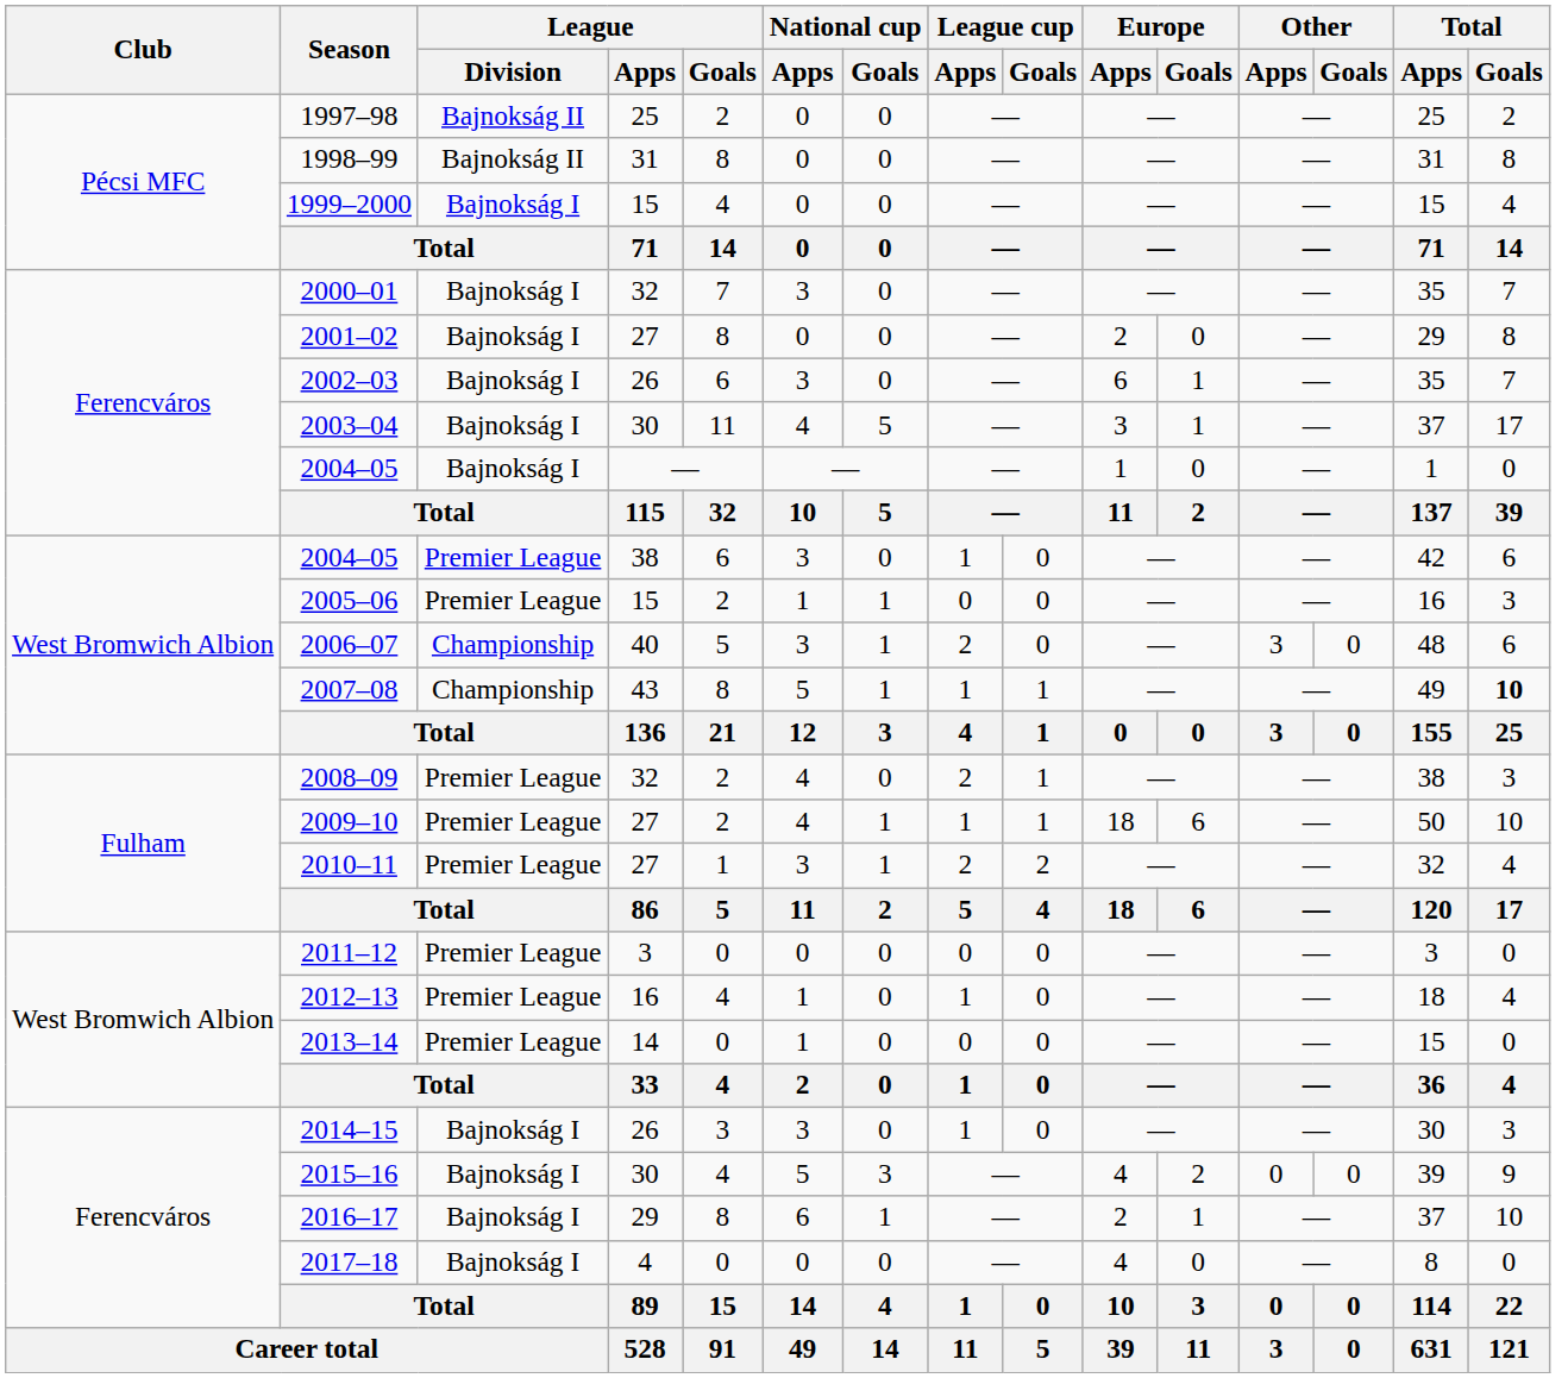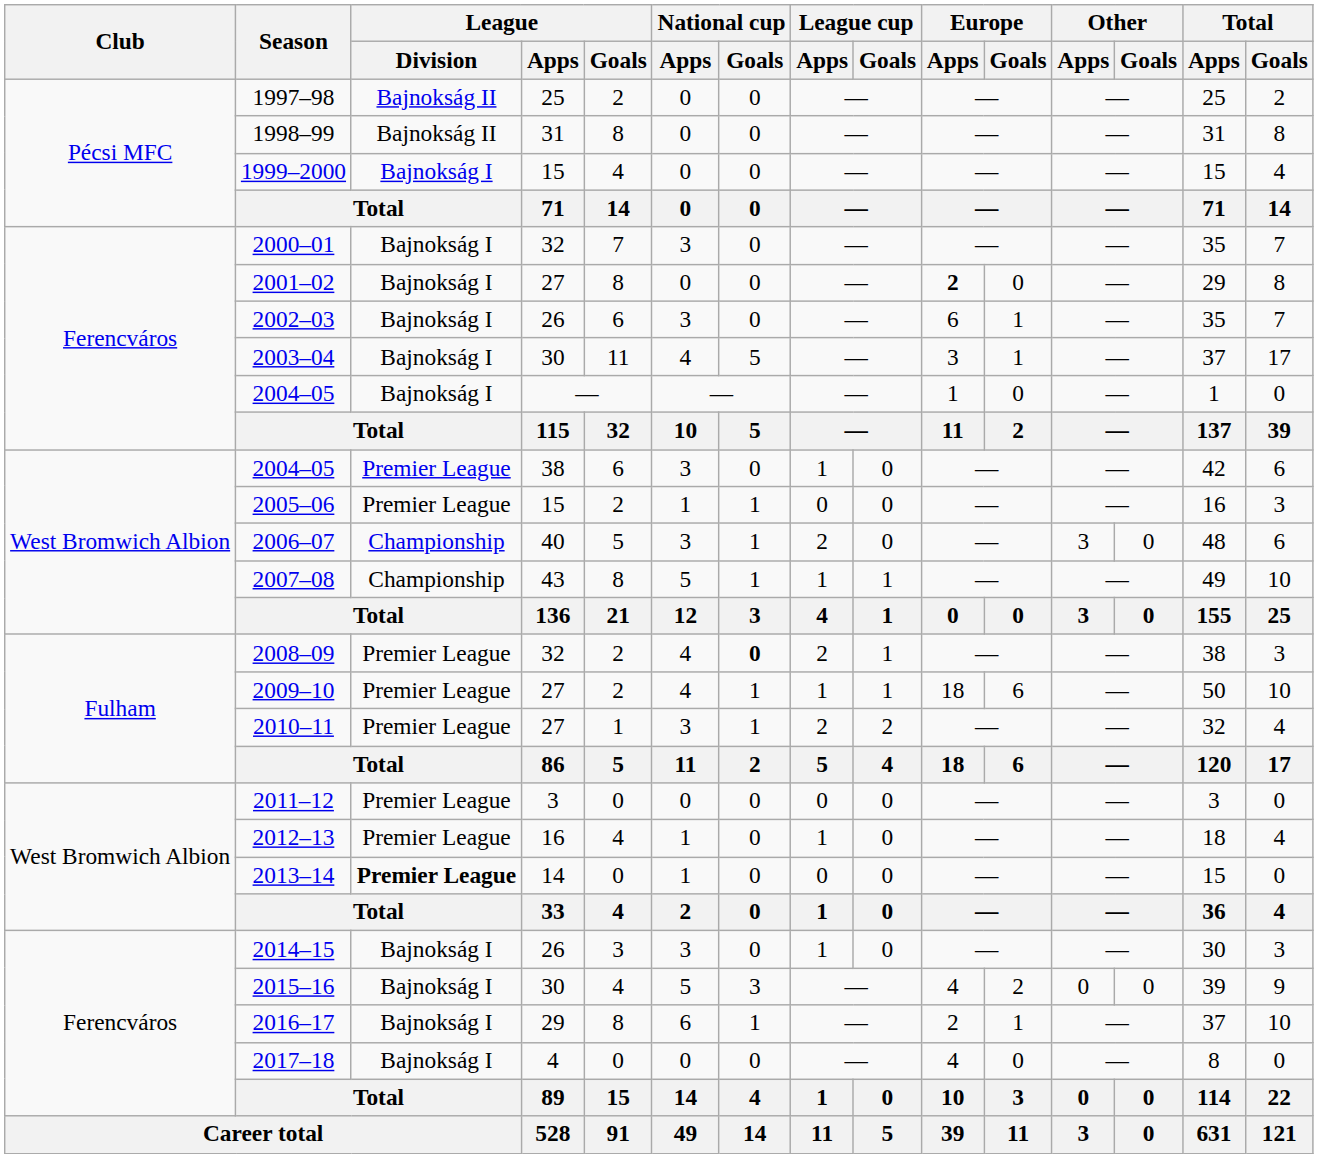2001–02 | Europe / Apps: normal -> bold
2007–08 | Total / Goals: bold -> normal
2008–09 | National cup / Goals: normal -> bold
2013–14 | League / Division: normal -> bold
